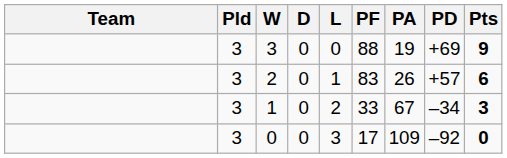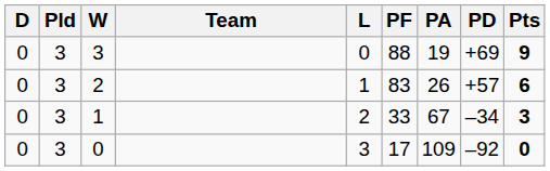columns swapped: Team <-> D
